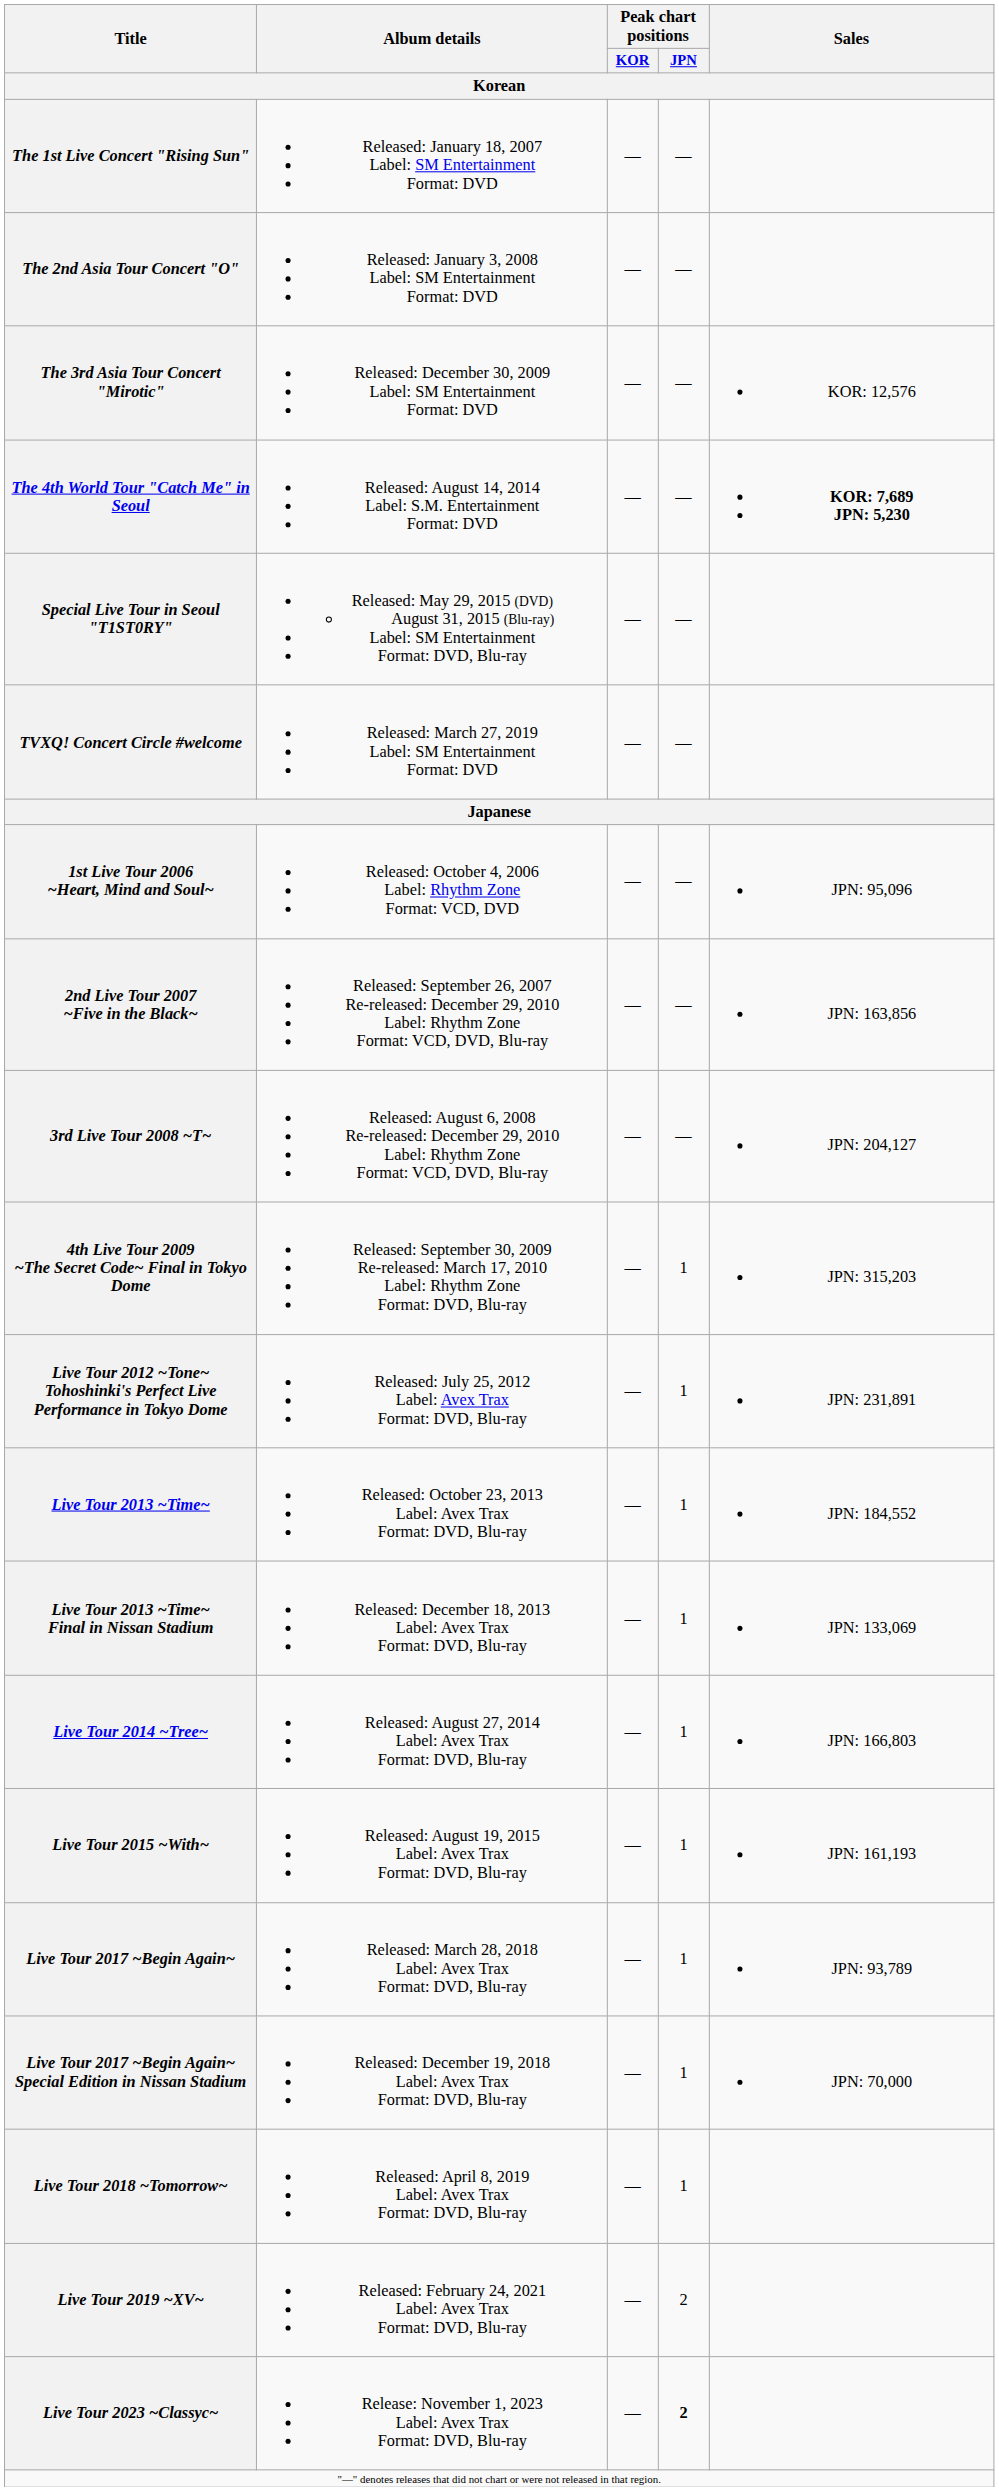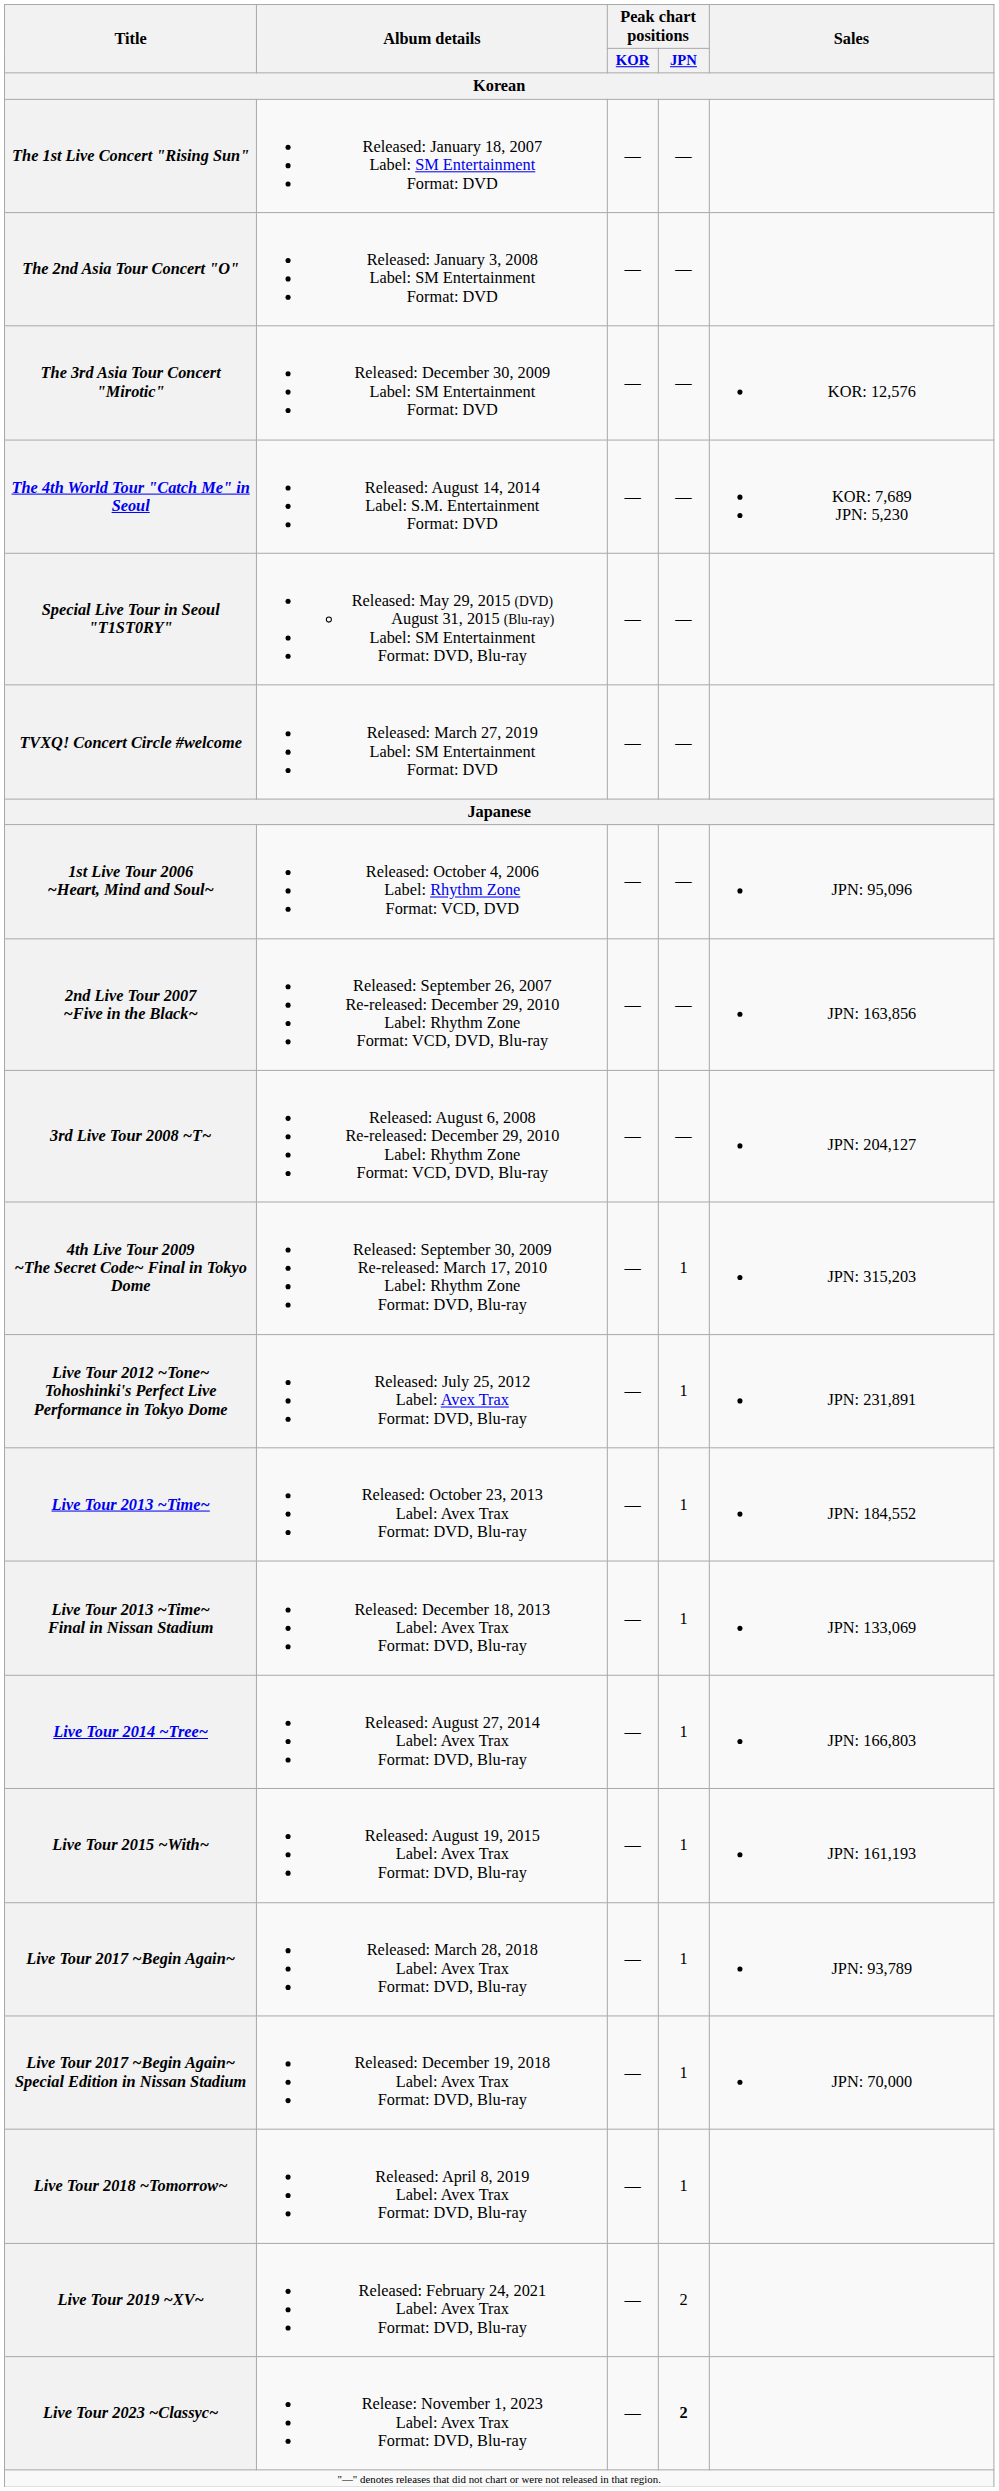The 4th World Tour "Catch Me" in Seoul | Sales / Korean: bold -> normal
